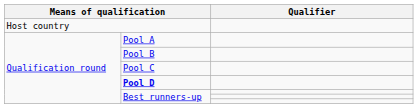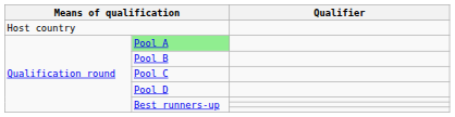Pool A | column 2: no background -> lightgreen background
Pool D | column 2: bold -> normal
